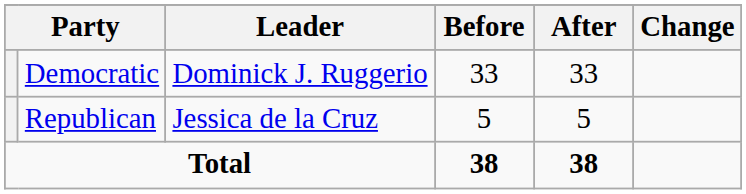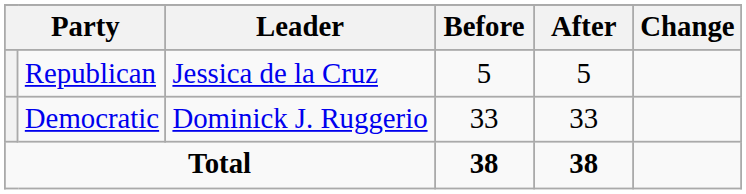rows swapped: Democratic <-> Republican
